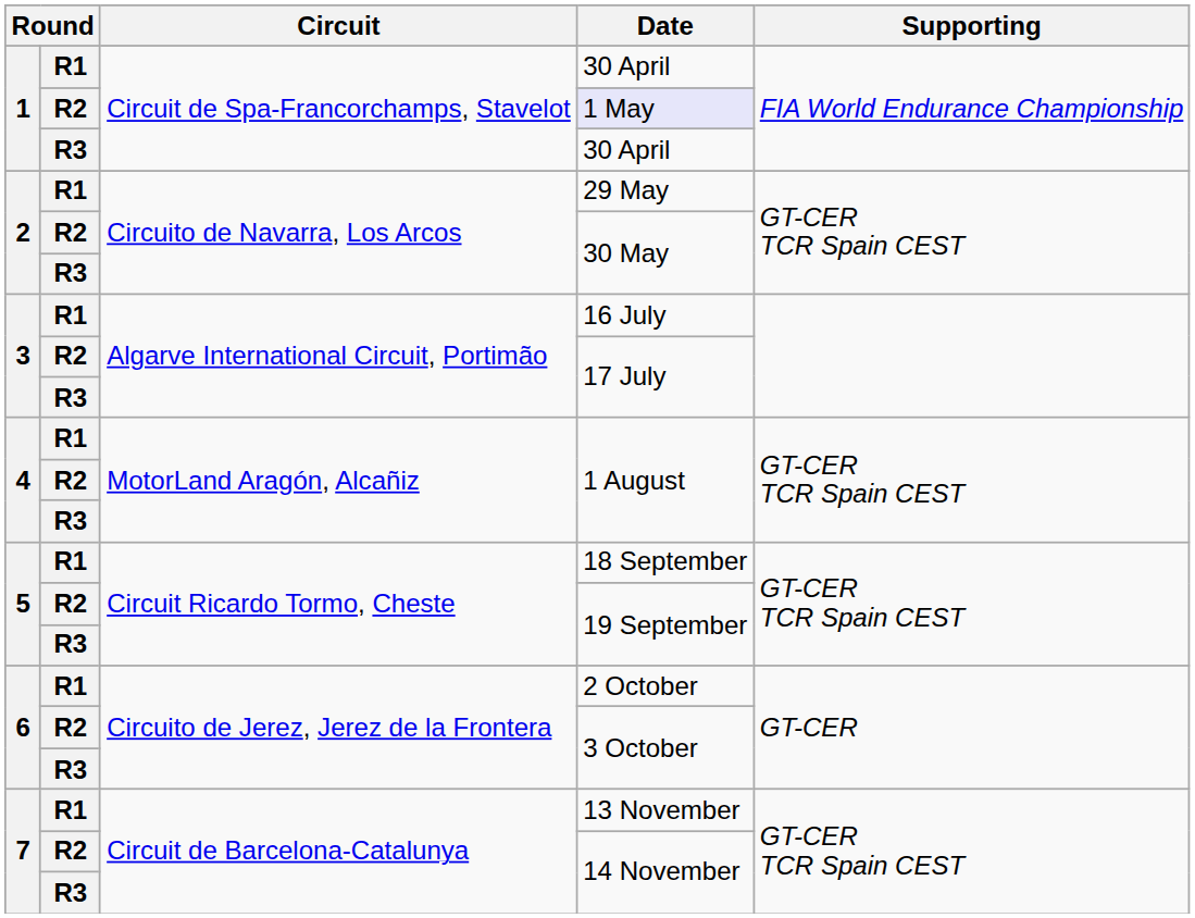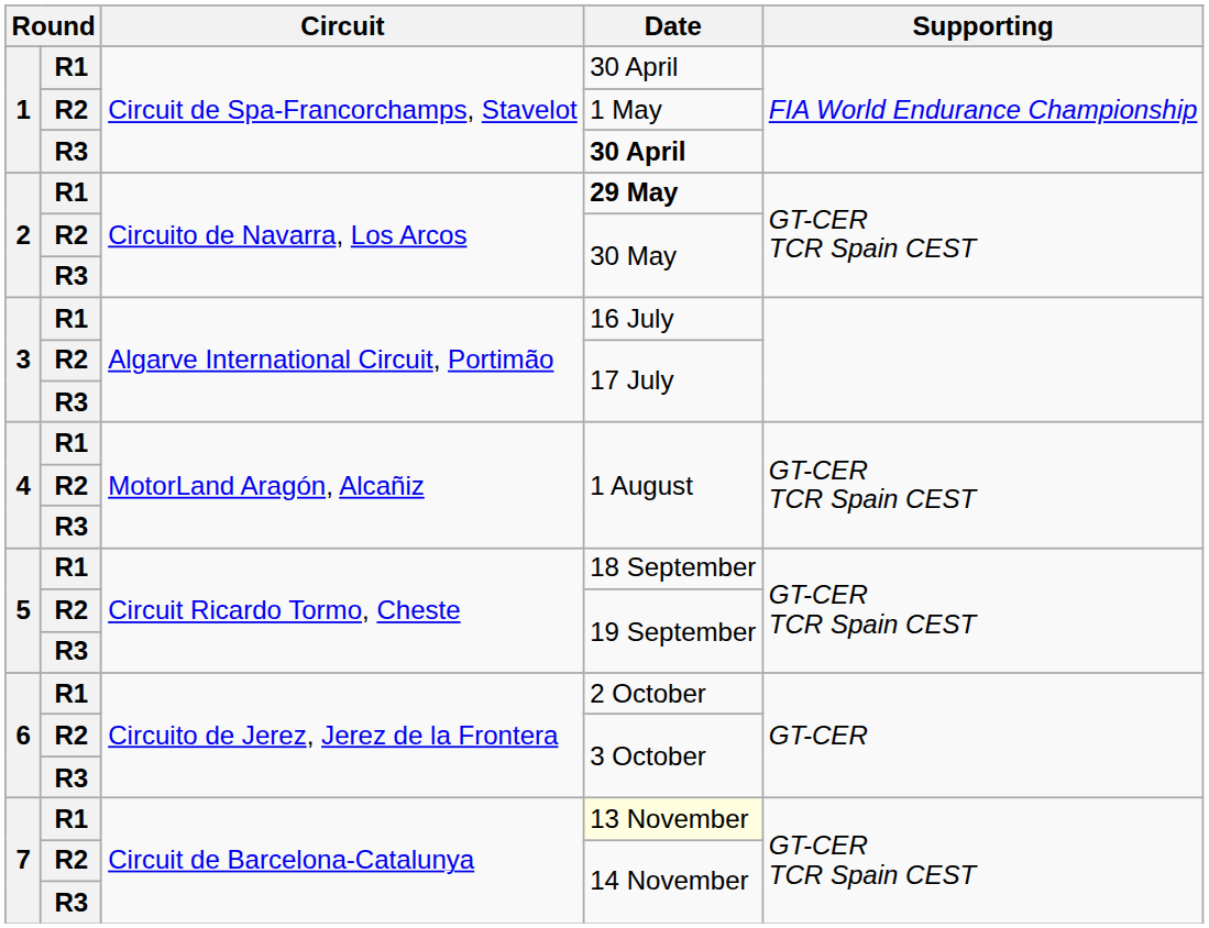1 May | Date: lavender background -> no background
R3 / 30 April | Date: normal -> bold
29 May | Date: normal -> bold
13 November | Date: no background -> lightyellow background
